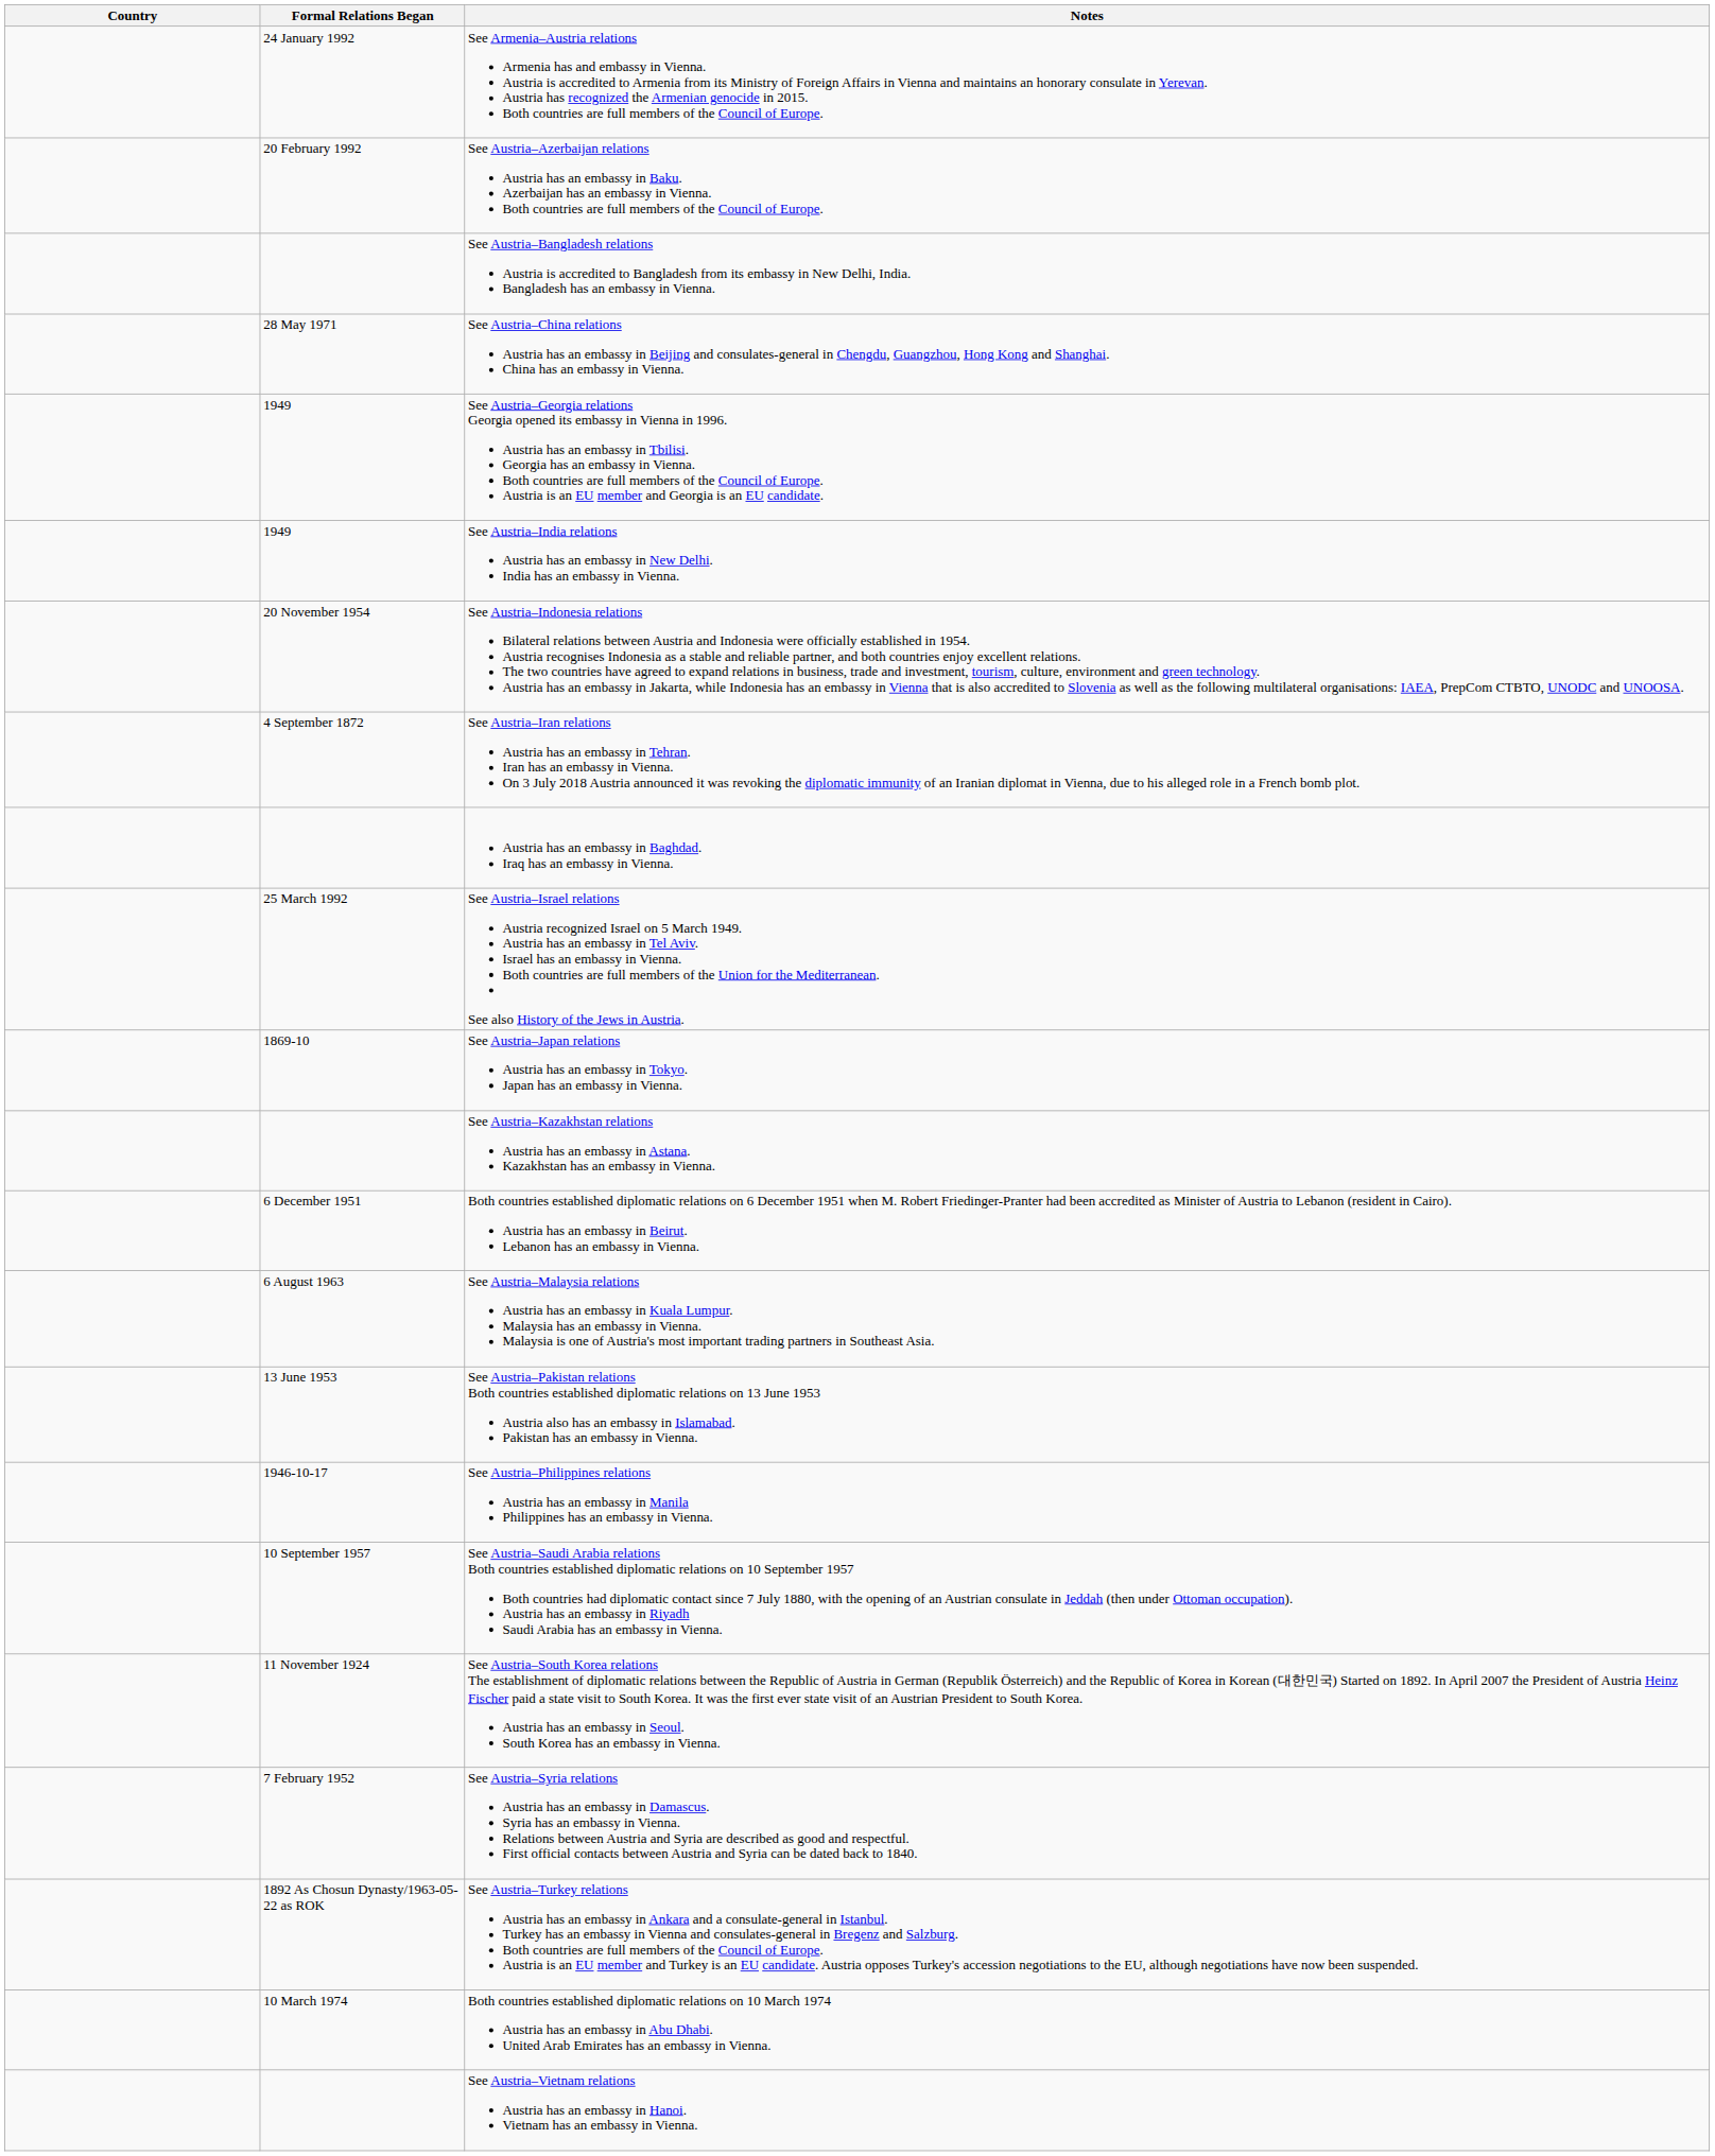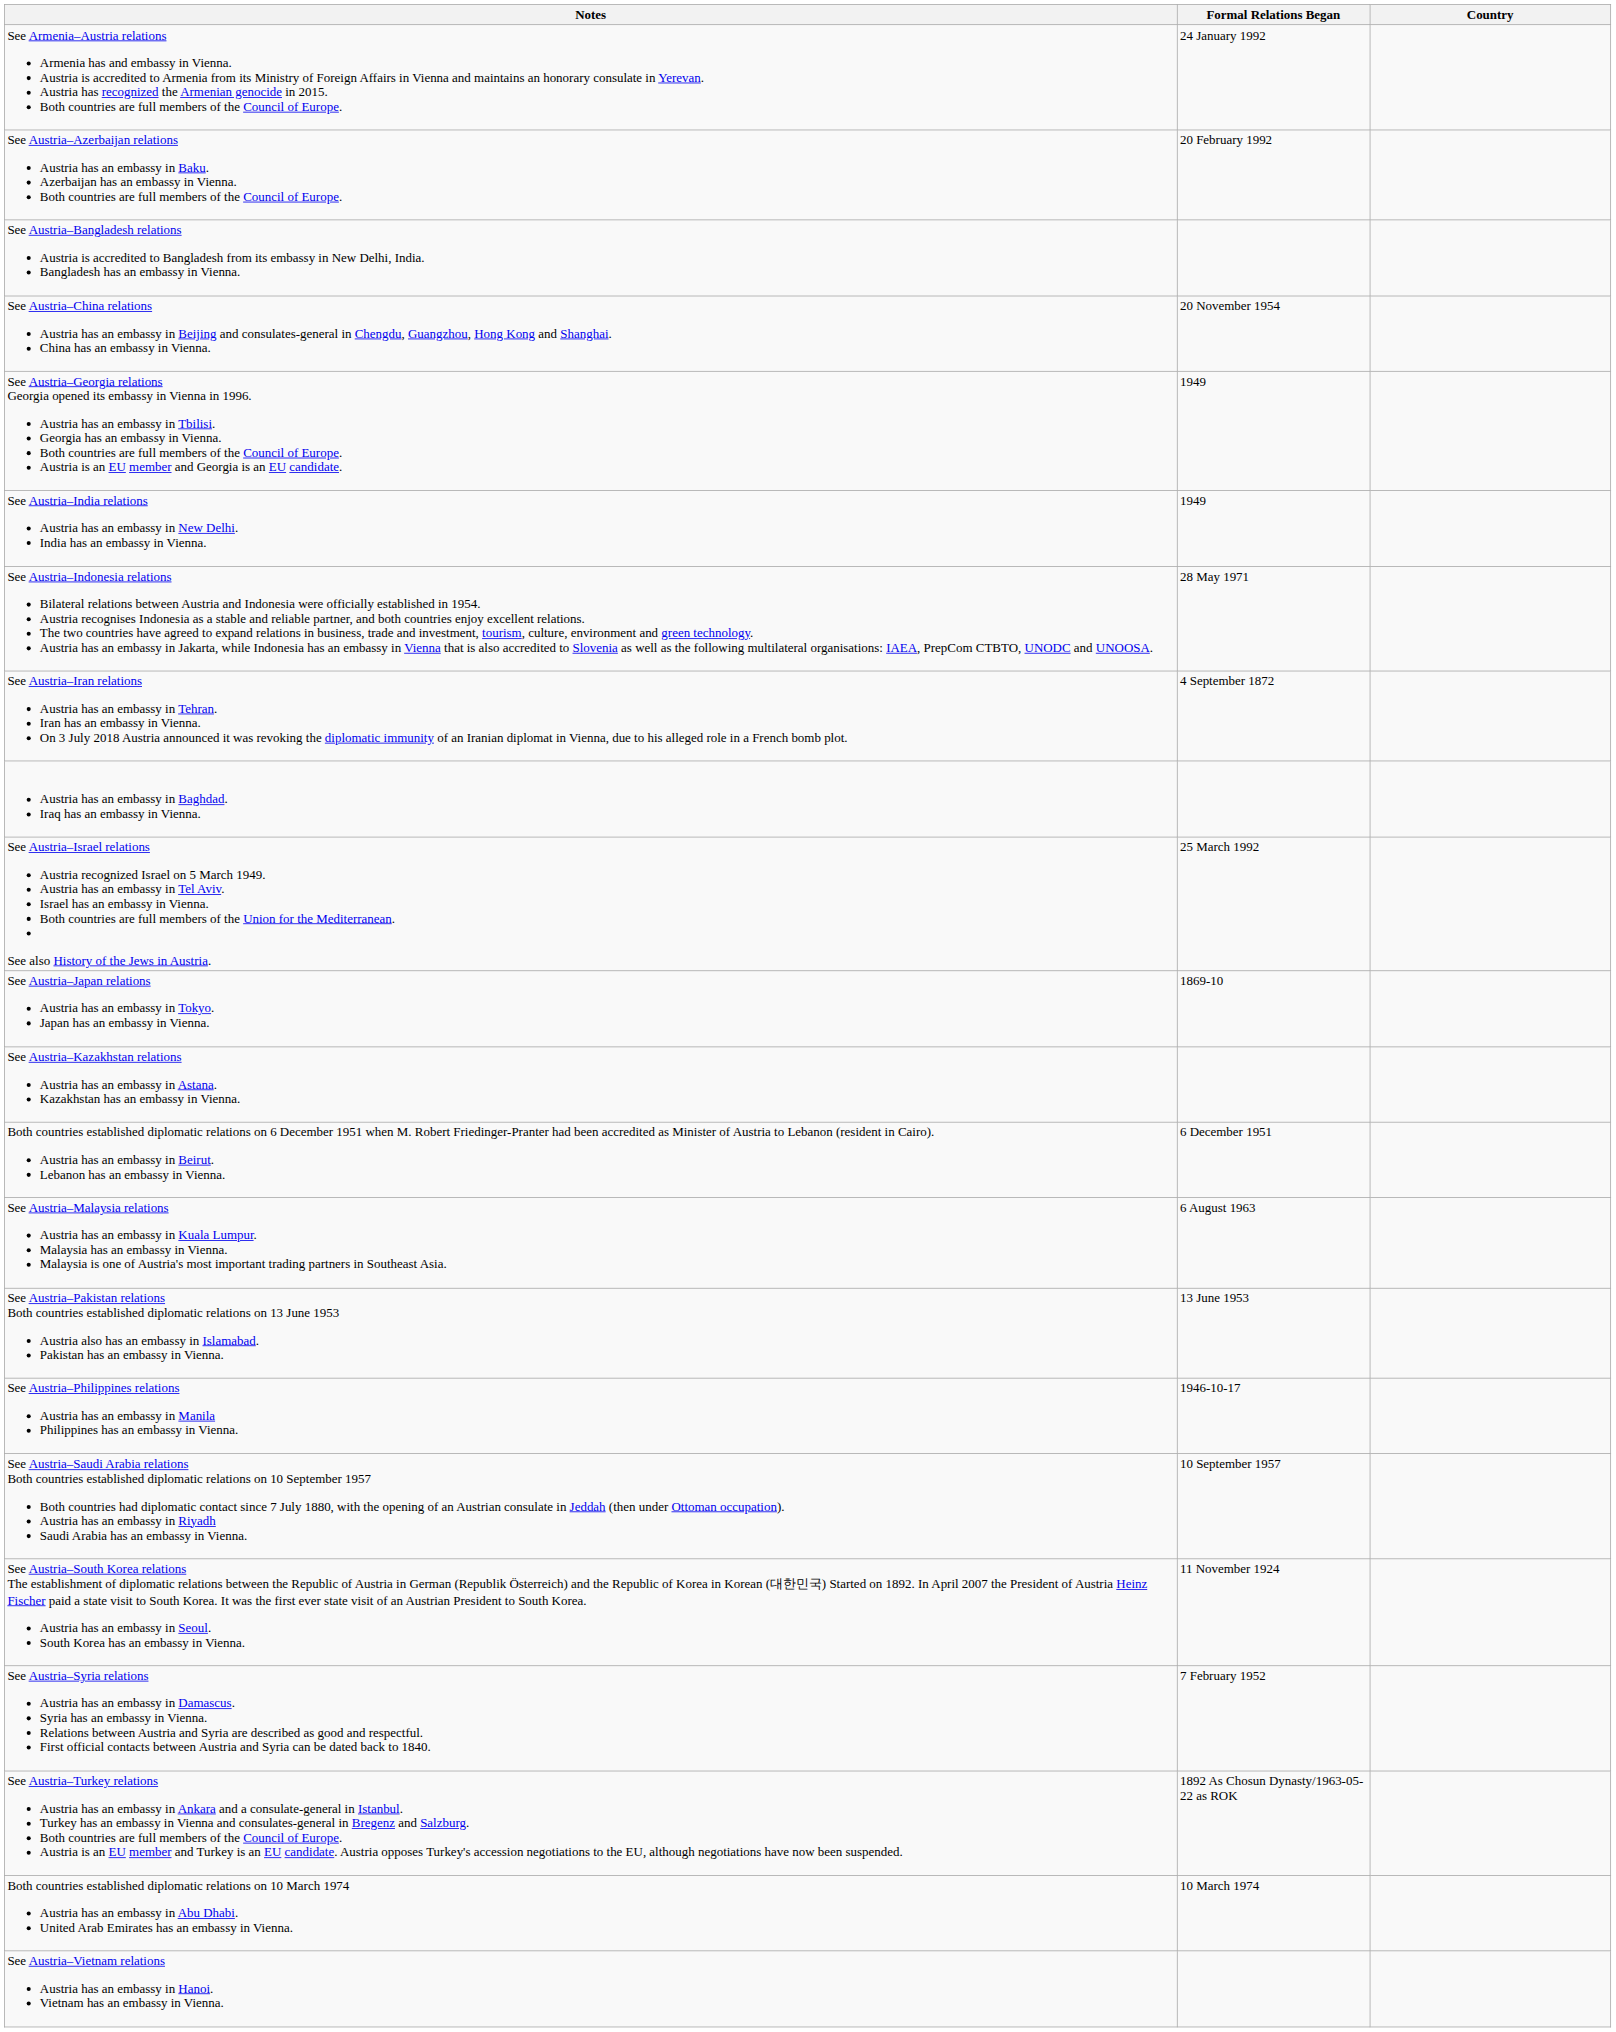columns swapped: Country <-> Notes
row 5 | Formal Relations Began: 28 May 1971 -> 20 November 1954
row 8 | Formal Relations Began: 20 November 1954 -> 28 May 1971
